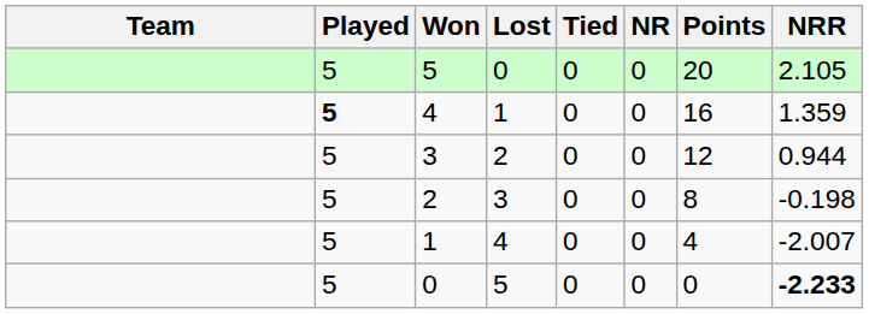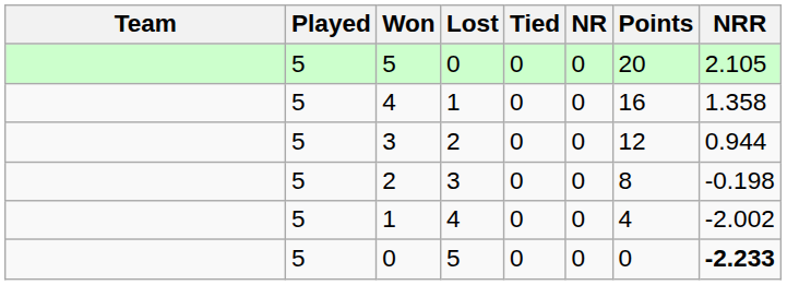row 3 | Played: bold -> normal
row 3 | NRR: 1.359 -> 1.358
row 6 | NRR: -2.007 -> -2.002
